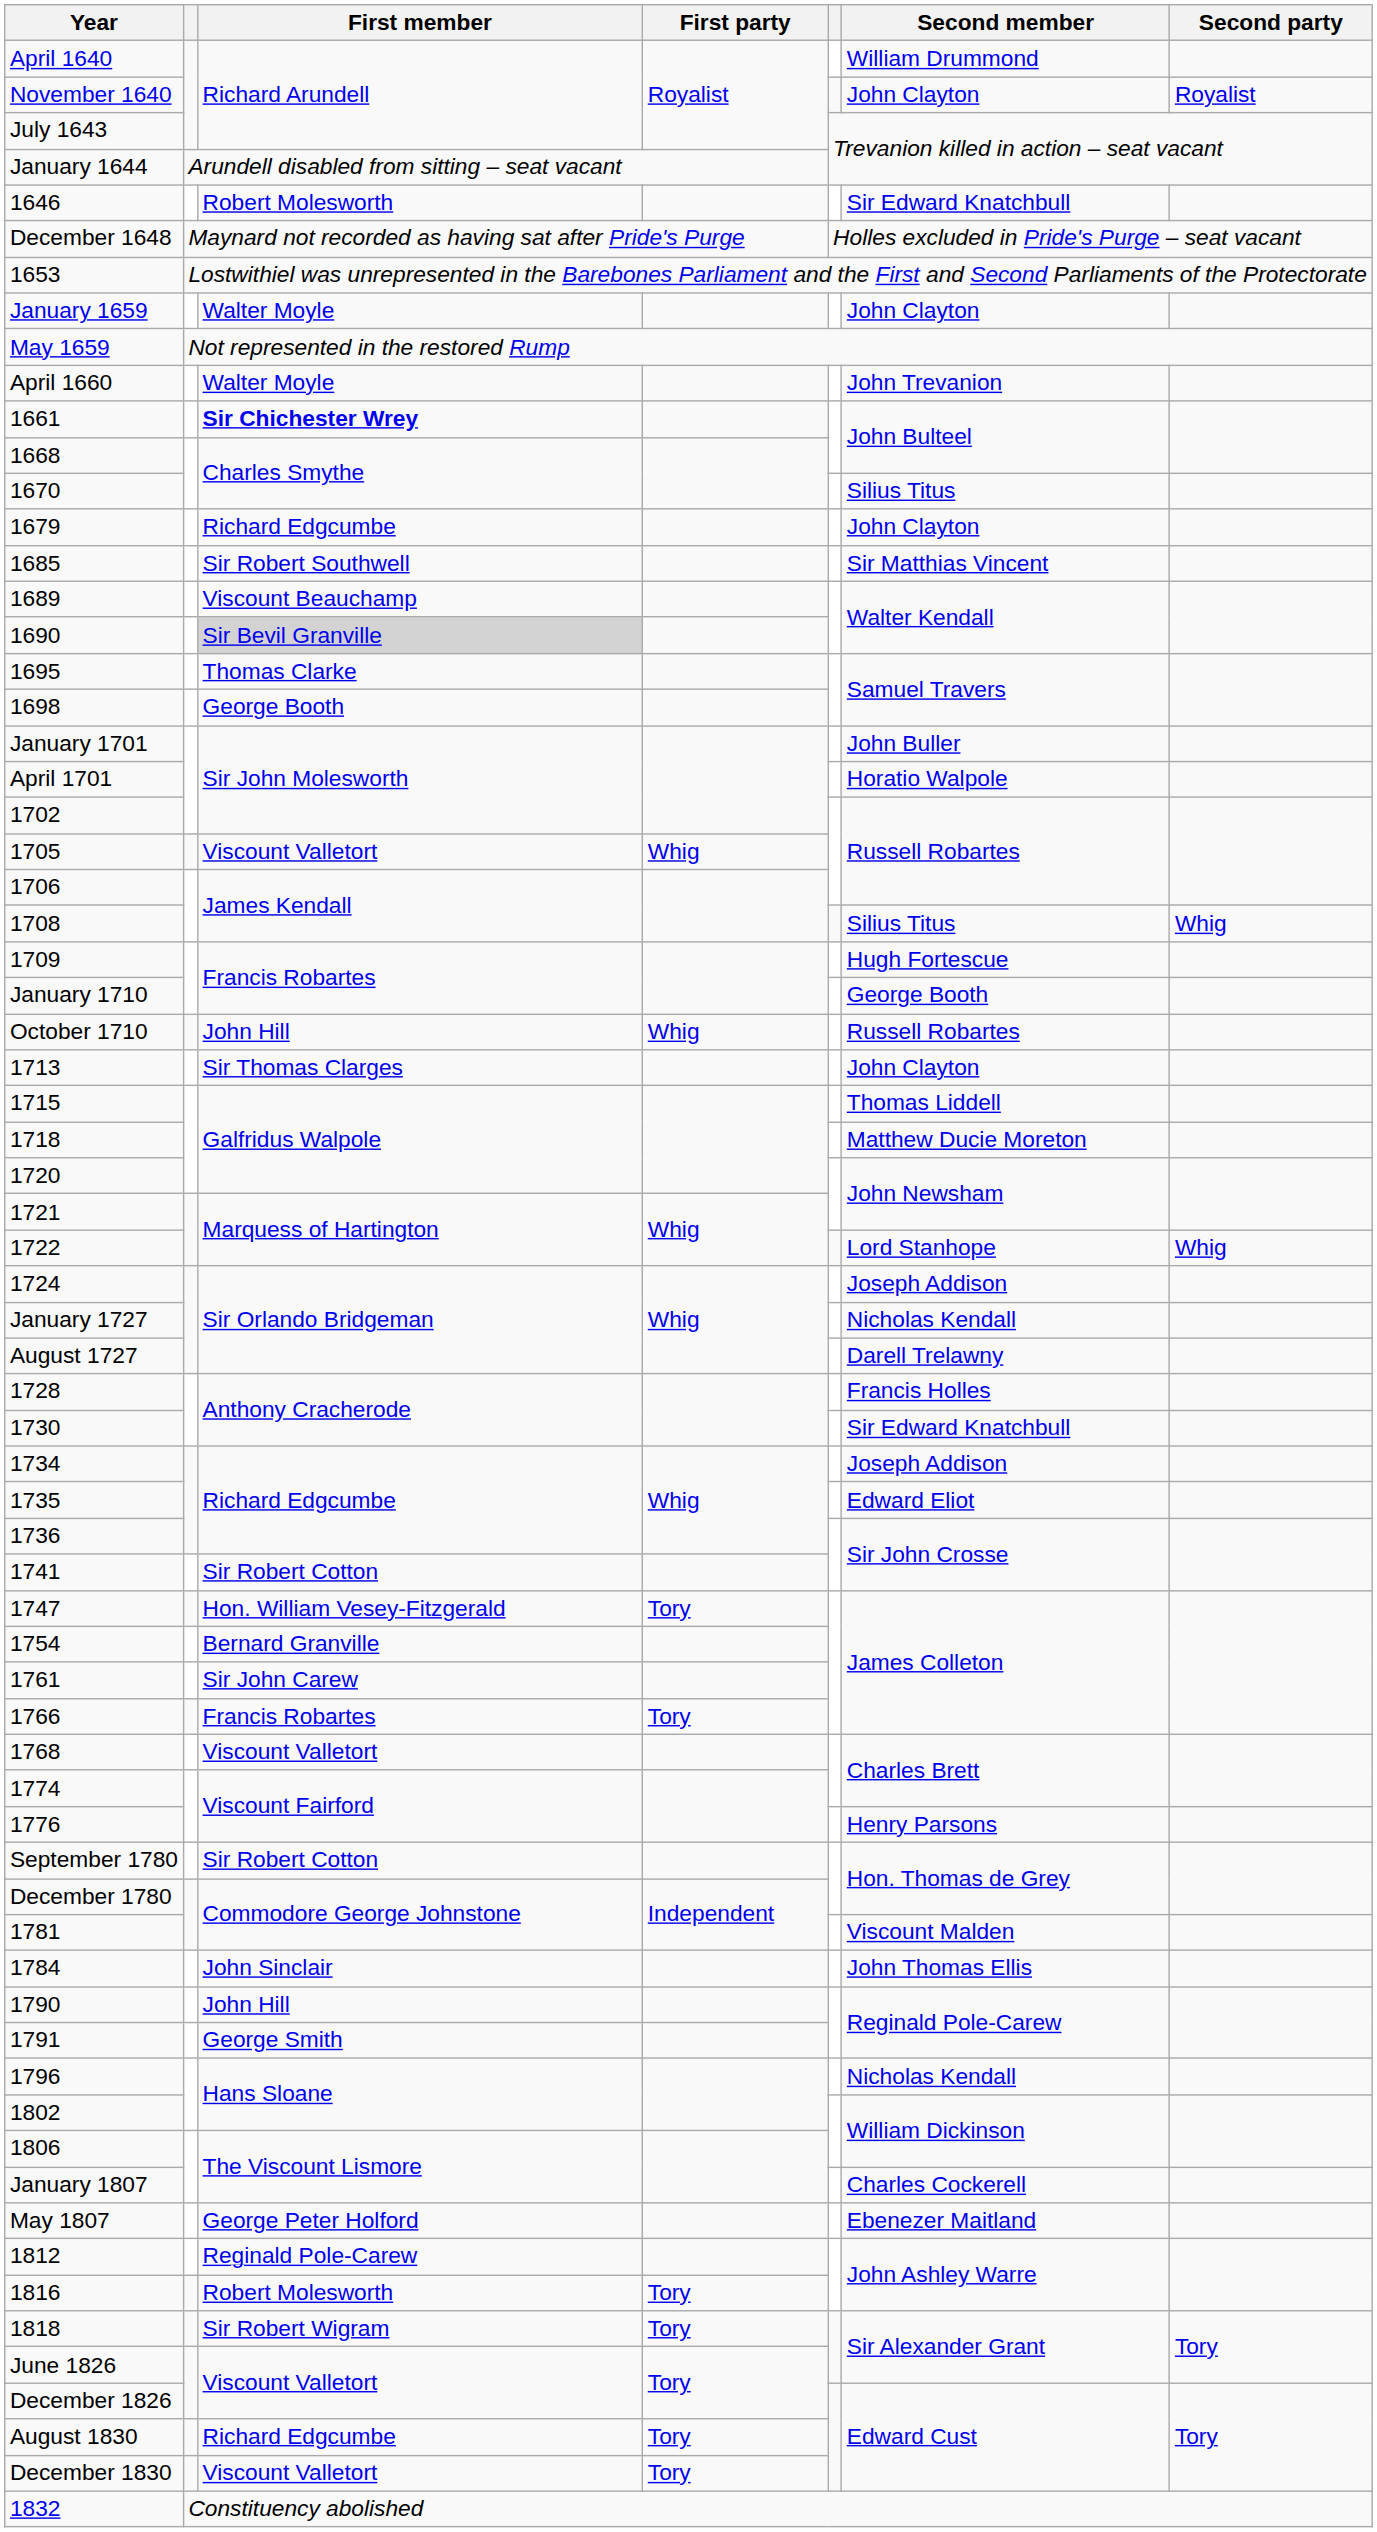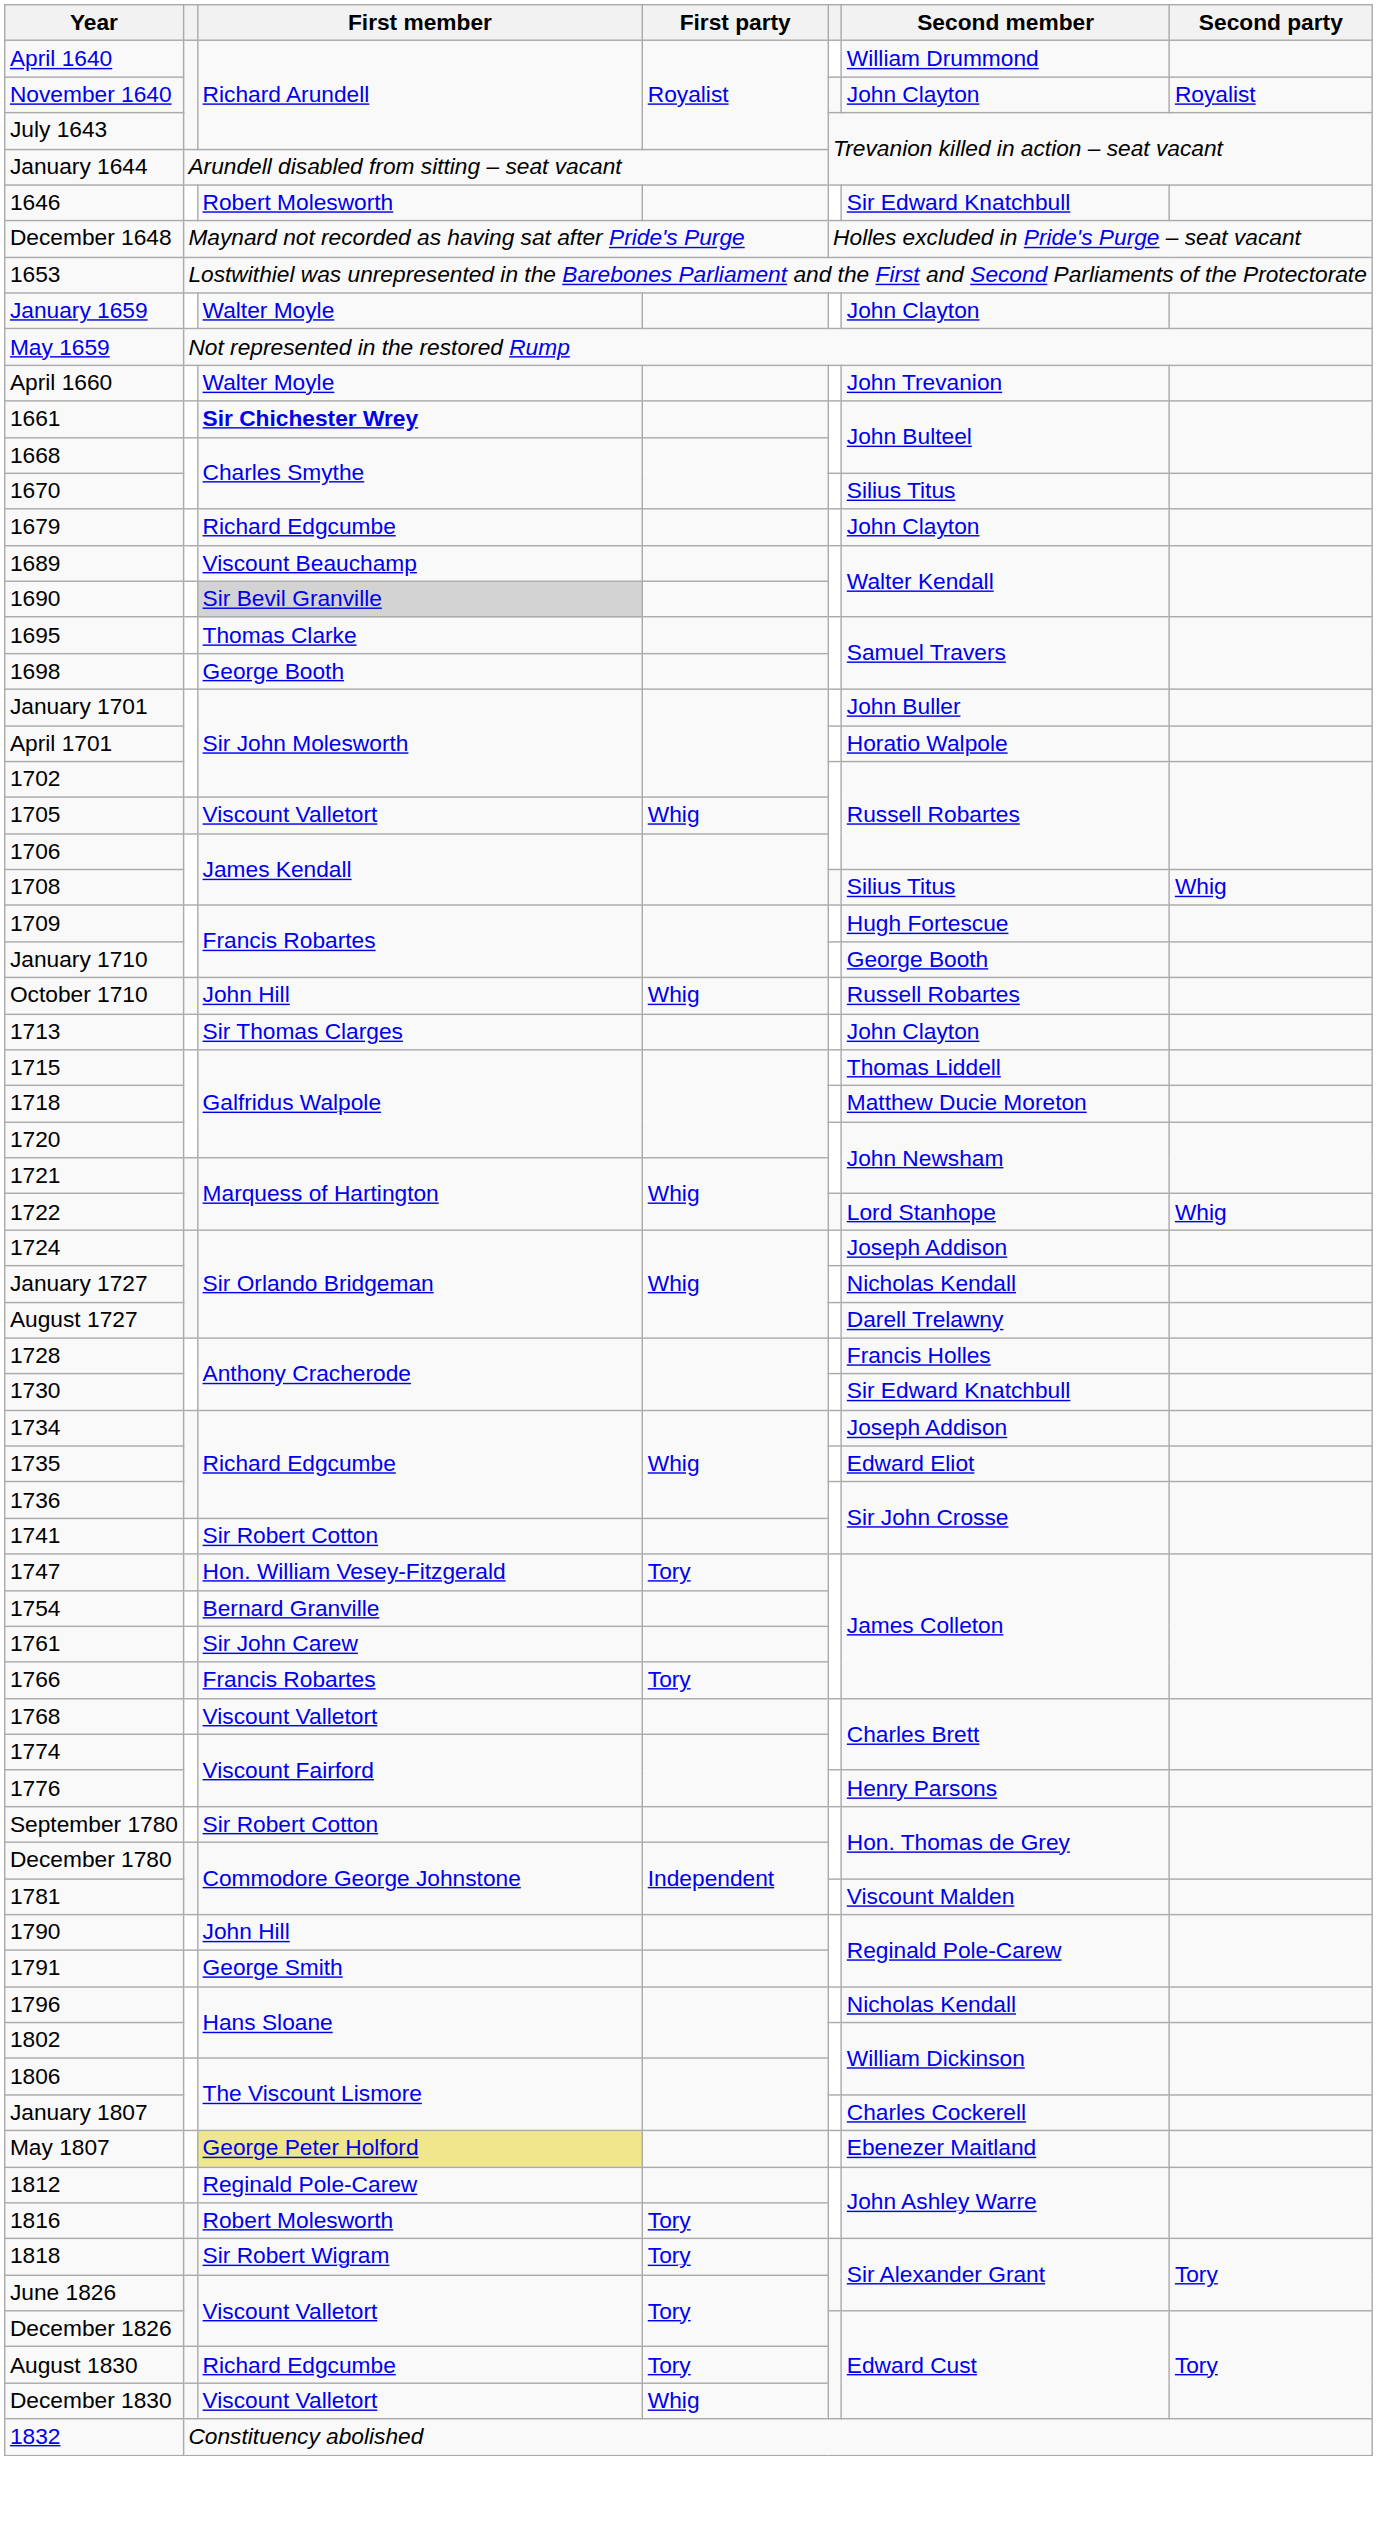- row: 1685 | Sir Robert Southwell | Sir Matthias Vincent
- row: 1784 | John Sinclair | John Thomas Ellis
May 1807 | First member: no background -> khaki background
December 1830 | First party: Tory -> Whig
